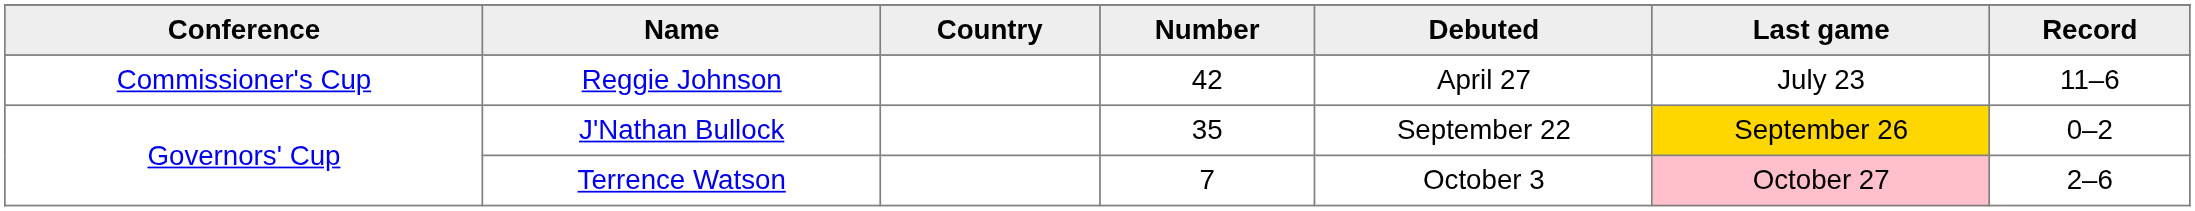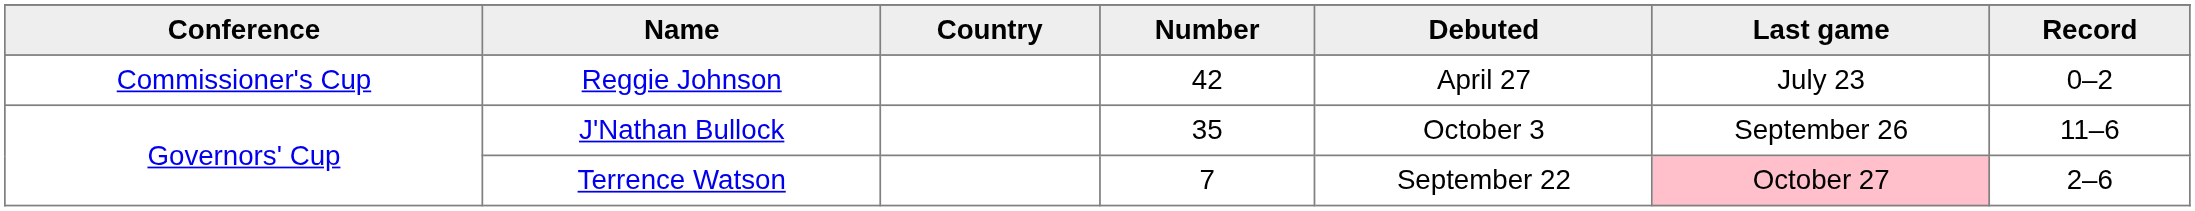Reggie Johnson | Record: 11–6 -> 0–2
J'Nathan Bullock | Debuted: September 22 -> October 3
J'Nathan Bullock | Last game: gold background -> no background
J'Nathan Bullock | Record: 0–2 -> 11–6
Terrence Watson | Debuted: October 3 -> September 22
